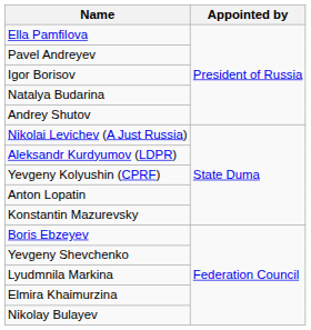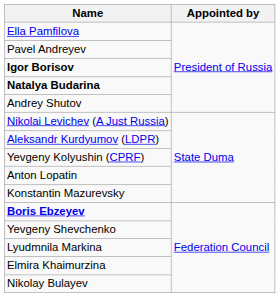Igor Borisov | Name: normal -> bold
Natalya Budarina | Name: normal -> bold
Boris Ebzeyev | Name: normal -> bold
